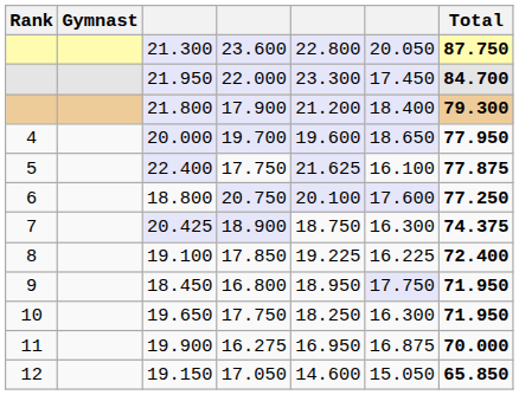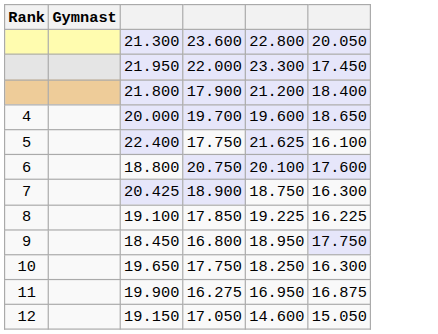- column: Total | 87.750 | 84.700 | 79.300 | 77.950 | 77.875 | 77.250 | 74.375 | 72.400 | 71.950 | 71.950 | 70.000 | 65.850
